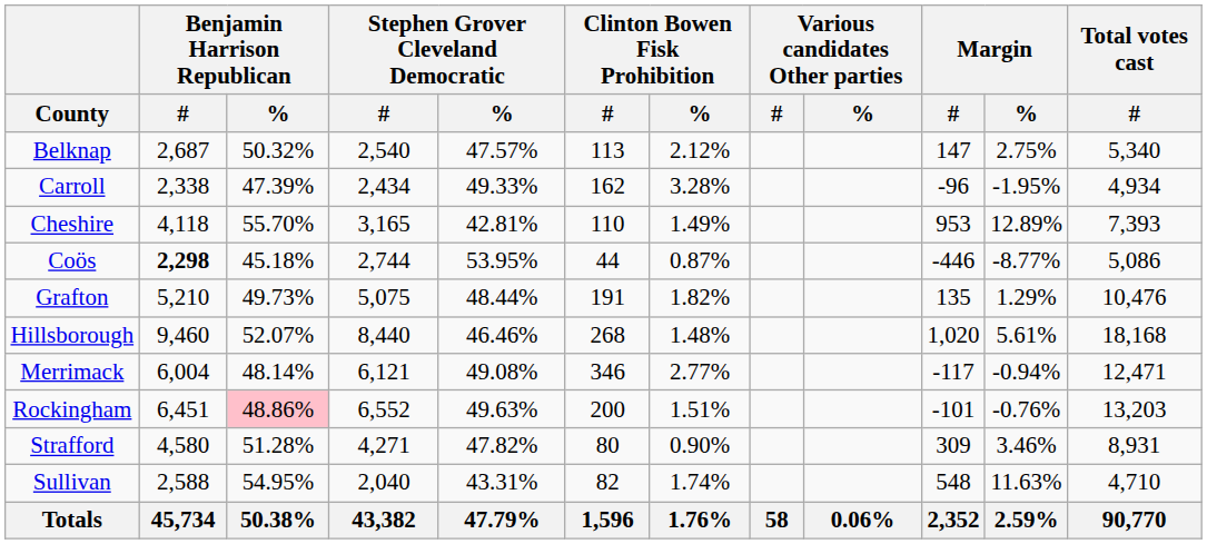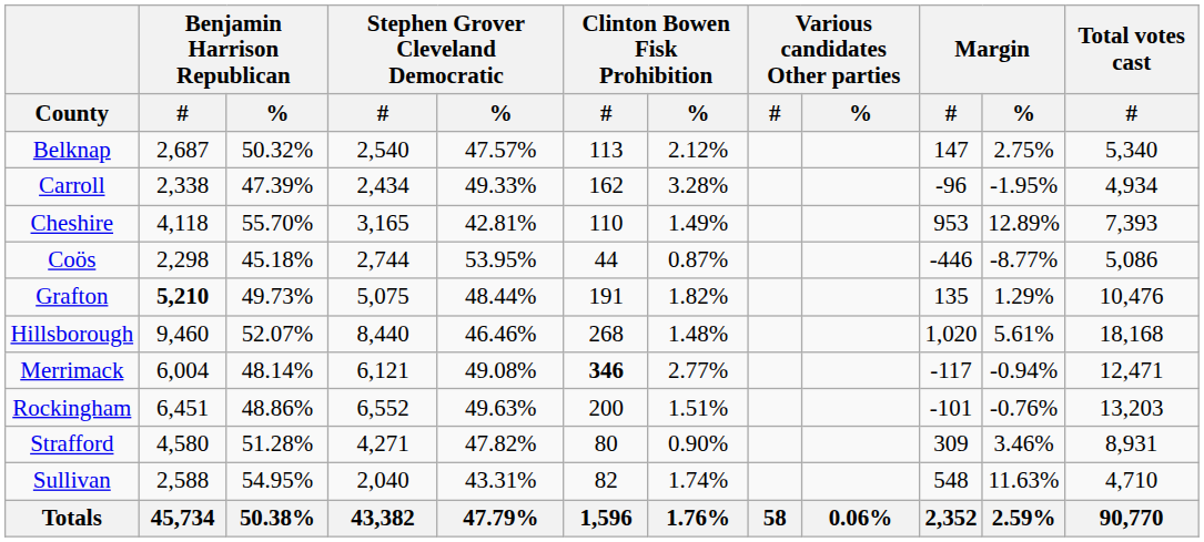Coös | Benjamin Harrison Republican / #: bold -> normal
Grafton | Benjamin Harrison Republican / #: normal -> bold
Merrimack | Clinton Bowen Fisk Prohibition / #: normal -> bold
Rockingham | Benjamin Harrison Republican / %: pink background -> no background
